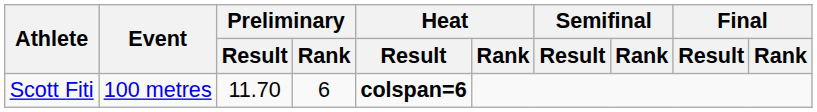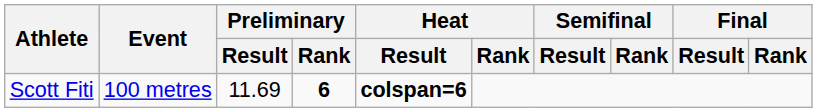Scott Fiti | Preliminary / Result: 11.70 -> 11.69
Scott Fiti | Preliminary / Rank: normal -> bold
